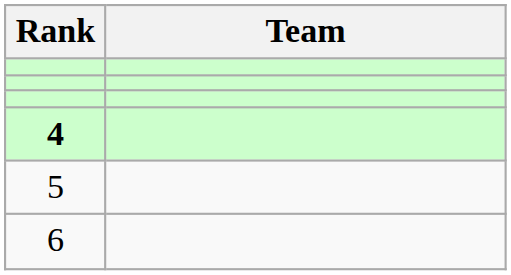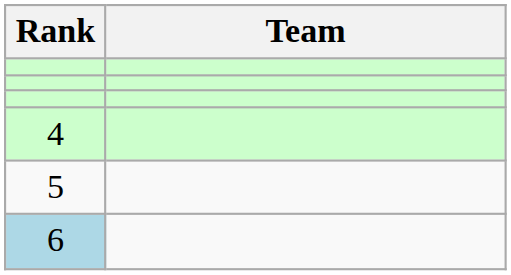row 5 | Rank: bold -> normal
row 7 | Rank: no background -> lightblue background
